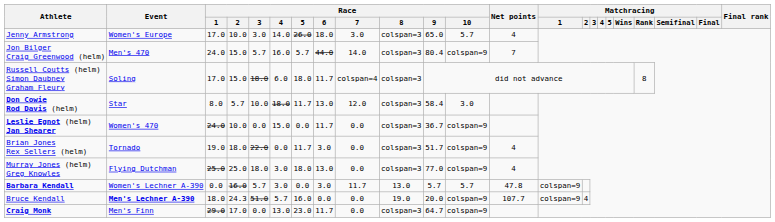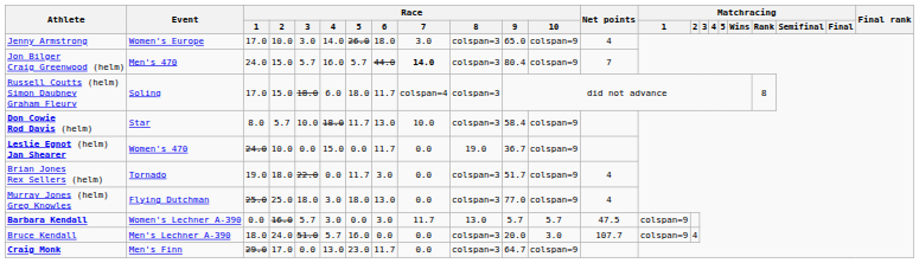Jenny Armstrong | Race / 10: 5.7 -> colspan=9
Jon Bilger Craig Greenwood (helm) | Race / 7: normal -> bold
Don Cowie Rod Davis (helm) | Race / 7: 12.0 -> 10.0
Don Cowie Rod Davis (helm) | Race / 10: 3.0 -> colspan=9
Leslie Egnot (helm) Jan Shearer | Race / 8: colspan=3 -> 19.0
Barbara Kendall | Net points: 47.8 -> 47.5
Bruce Kendall | Event: bold -> normal
Bruce Kendall | Race / 2: 24.3 -> 24.0
Bruce Kendall | Race / 8: 19.0 -> colspan=3
Bruce Kendall | Race / 10: colspan=9 -> 3.0
